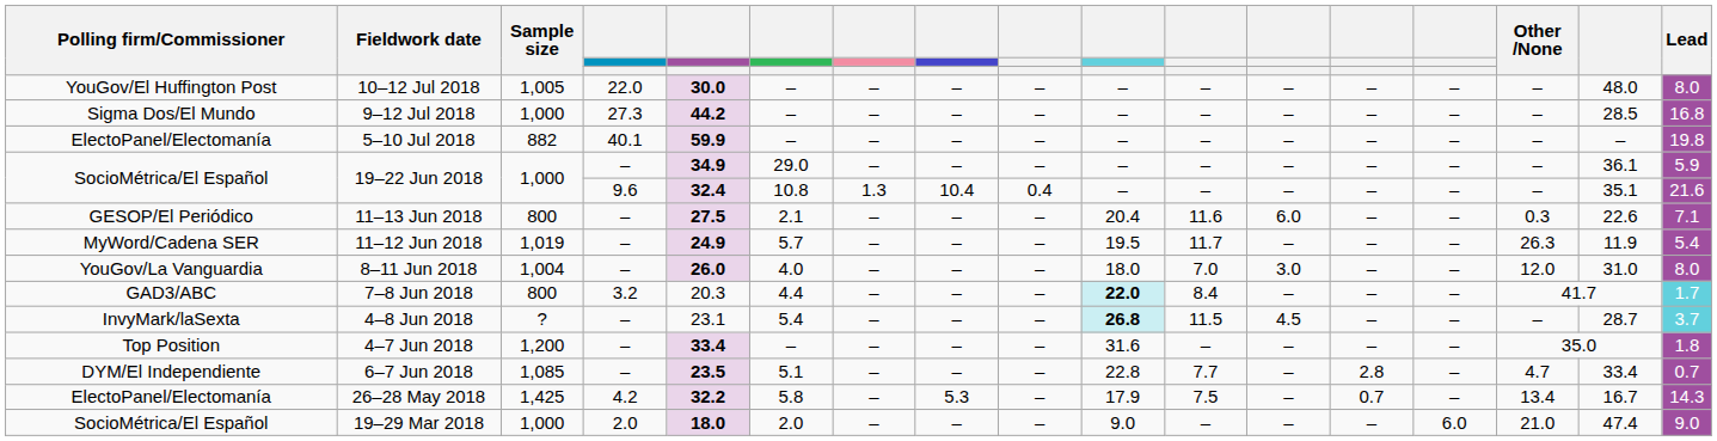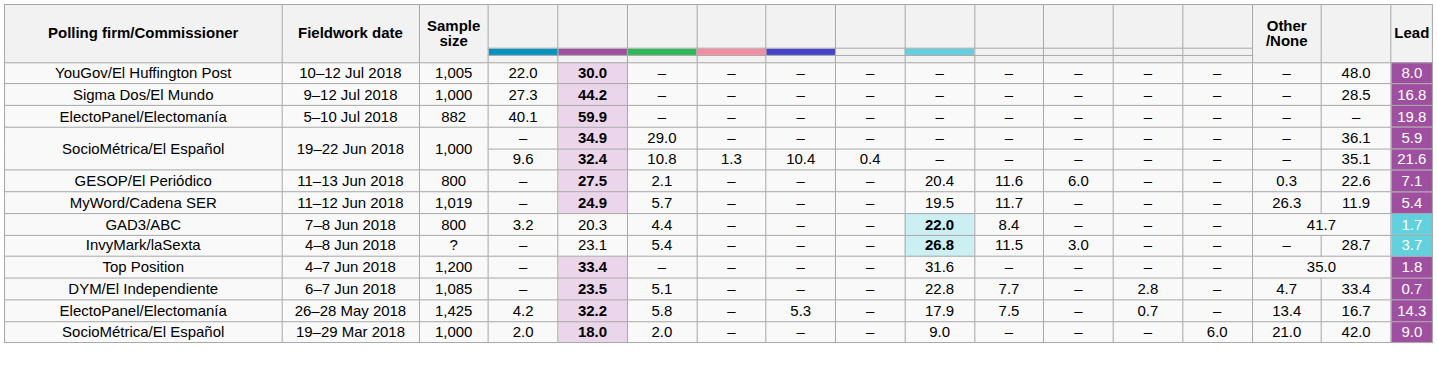- row: YouGov/La Vanguardia | 8–11 Jun 2018 | 1,004 | – | 26.0 | 4.0 | – | – | – | 18.0 | 7.0 | 3.0 | – | – | 12.0 | 31.0 | 8.0
4–8 Jun 2018 | column 12: 4.5 -> 3.0
19–29 Mar 2018 | column 16: 47.4 -> 42.0
